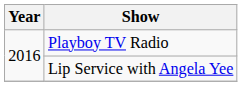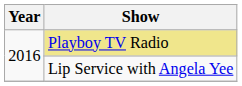Playboy TV Radio | Show: no background -> khaki background
